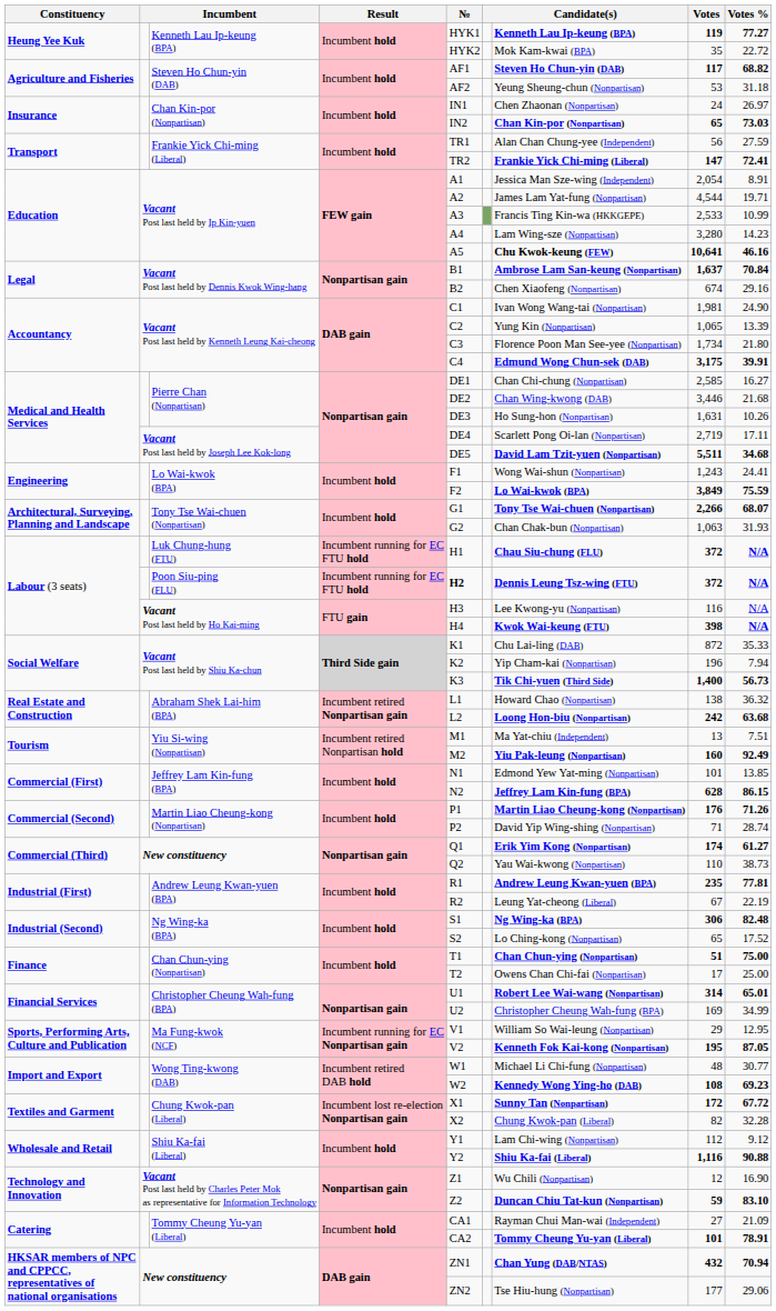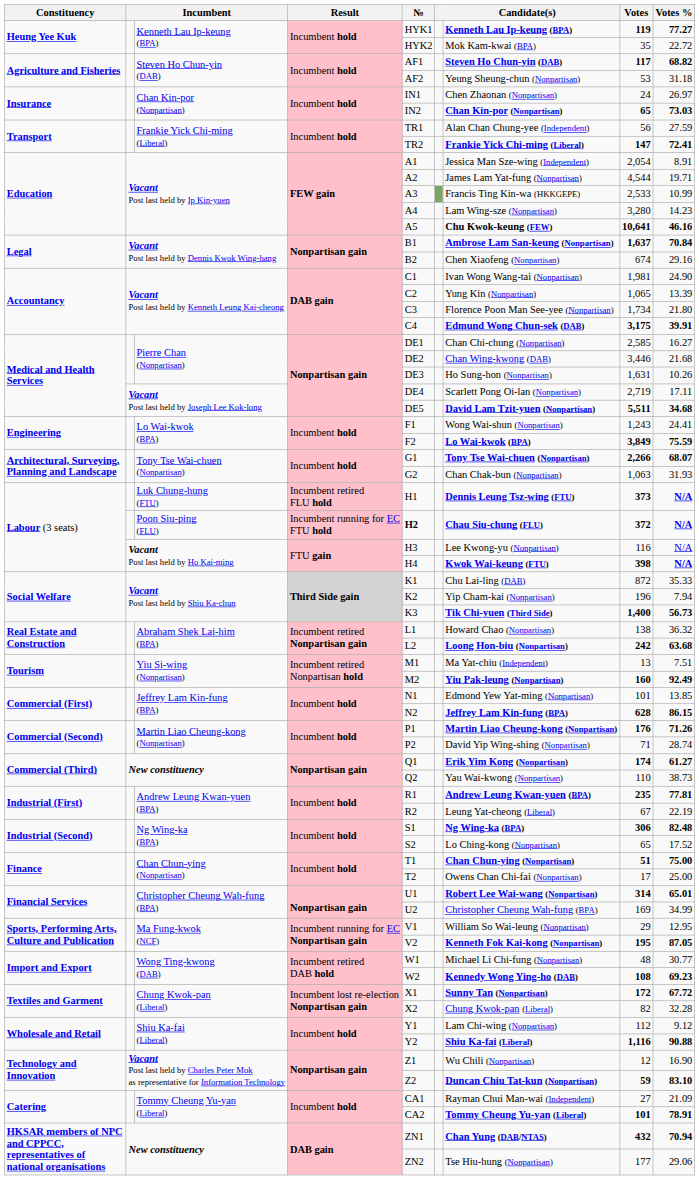Luk Chung-hung (FTU) | Result: Incumbent running for EC FTU hold -> Incumbent retired FLU hold
Luk Chung-hung (FTU) | column 7: Chau Siu-chung (FLU) -> Dennis Leung Tsz-wing (FTU)
Luk Chung-hung (FTU) | Votes: 372 -> 373
Poon Siu-ping (FLU) | column 7: Dennis Leung Tsz-wing (FTU) -> Chau Siu-chung (FLU)
